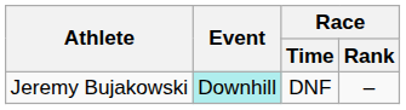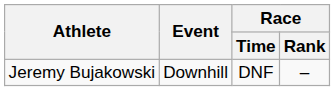Jeremy Bujakowski | Event: paleturquoise background -> no background
